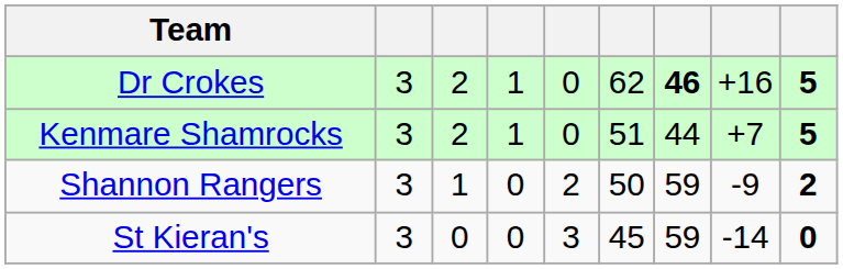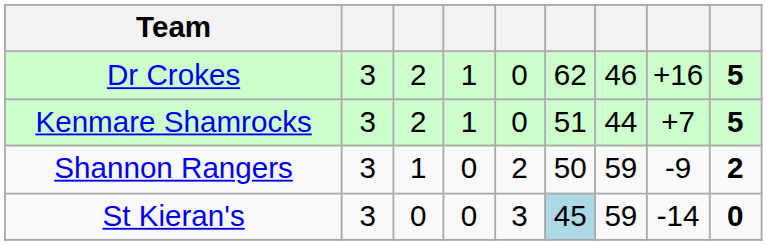Dr Crokes | column 7: bold -> normal
St Kieran's | column 6: no background -> lightblue background
